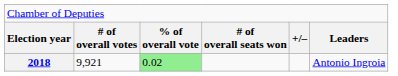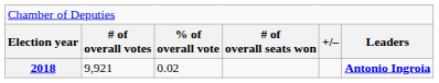2018 | column 3: lightgreen background -> no background
2018 | column 6: normal -> bold
